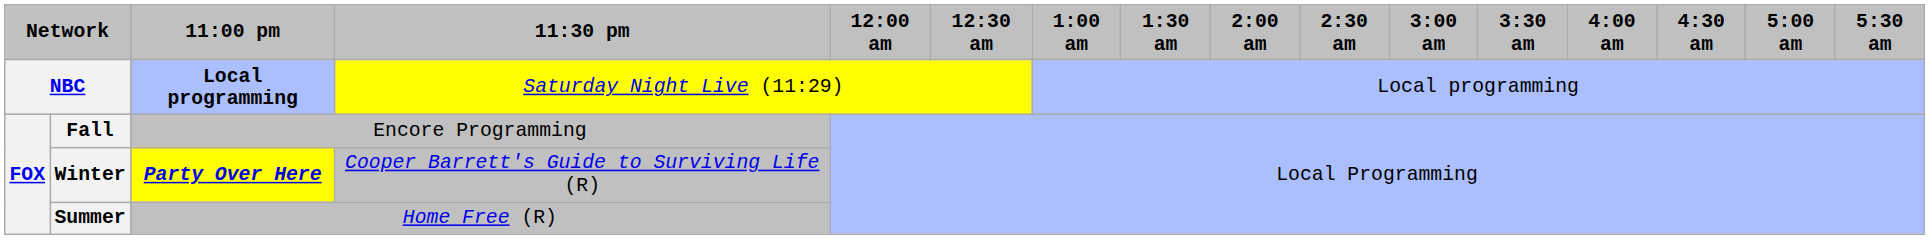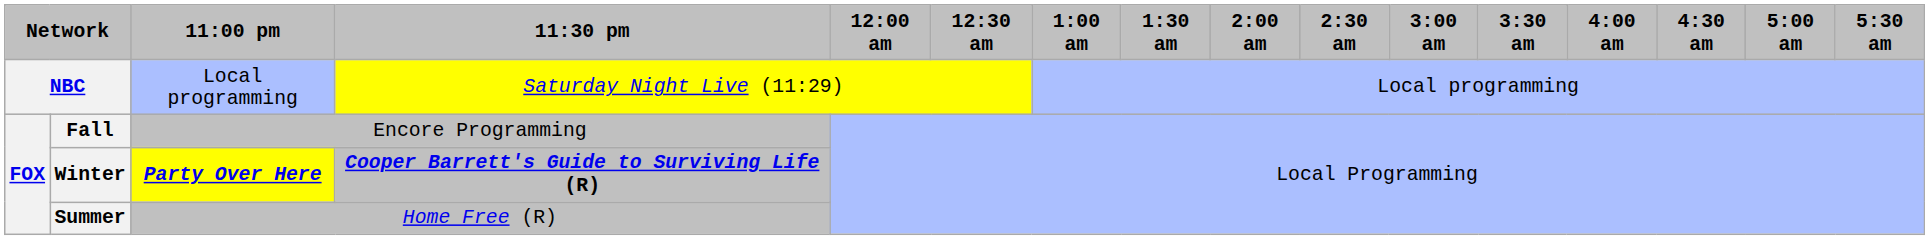NBC | 11:00 pm: bold -> normal
Winter | 11:30 pm: normal -> bold
